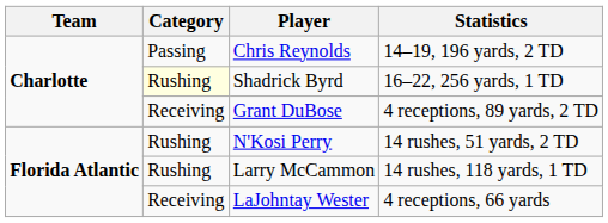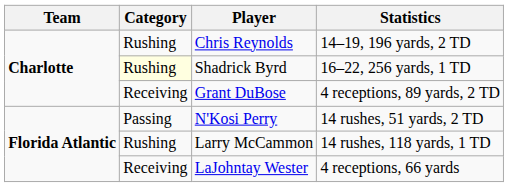Chris Reynolds | Category: Passing -> Rushing
N'Kosi Perry | Category: Rushing -> Passing
